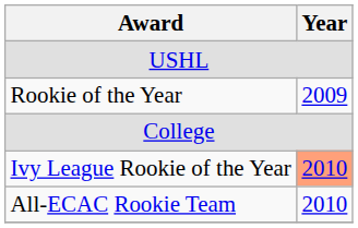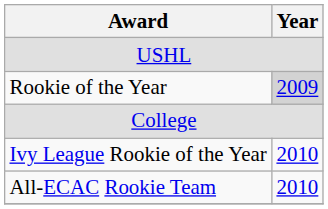Rookie of the Year | Year: no background -> lightgrey background
Ivy League Rookie of the Year | Year: lightsalmon background -> no background
